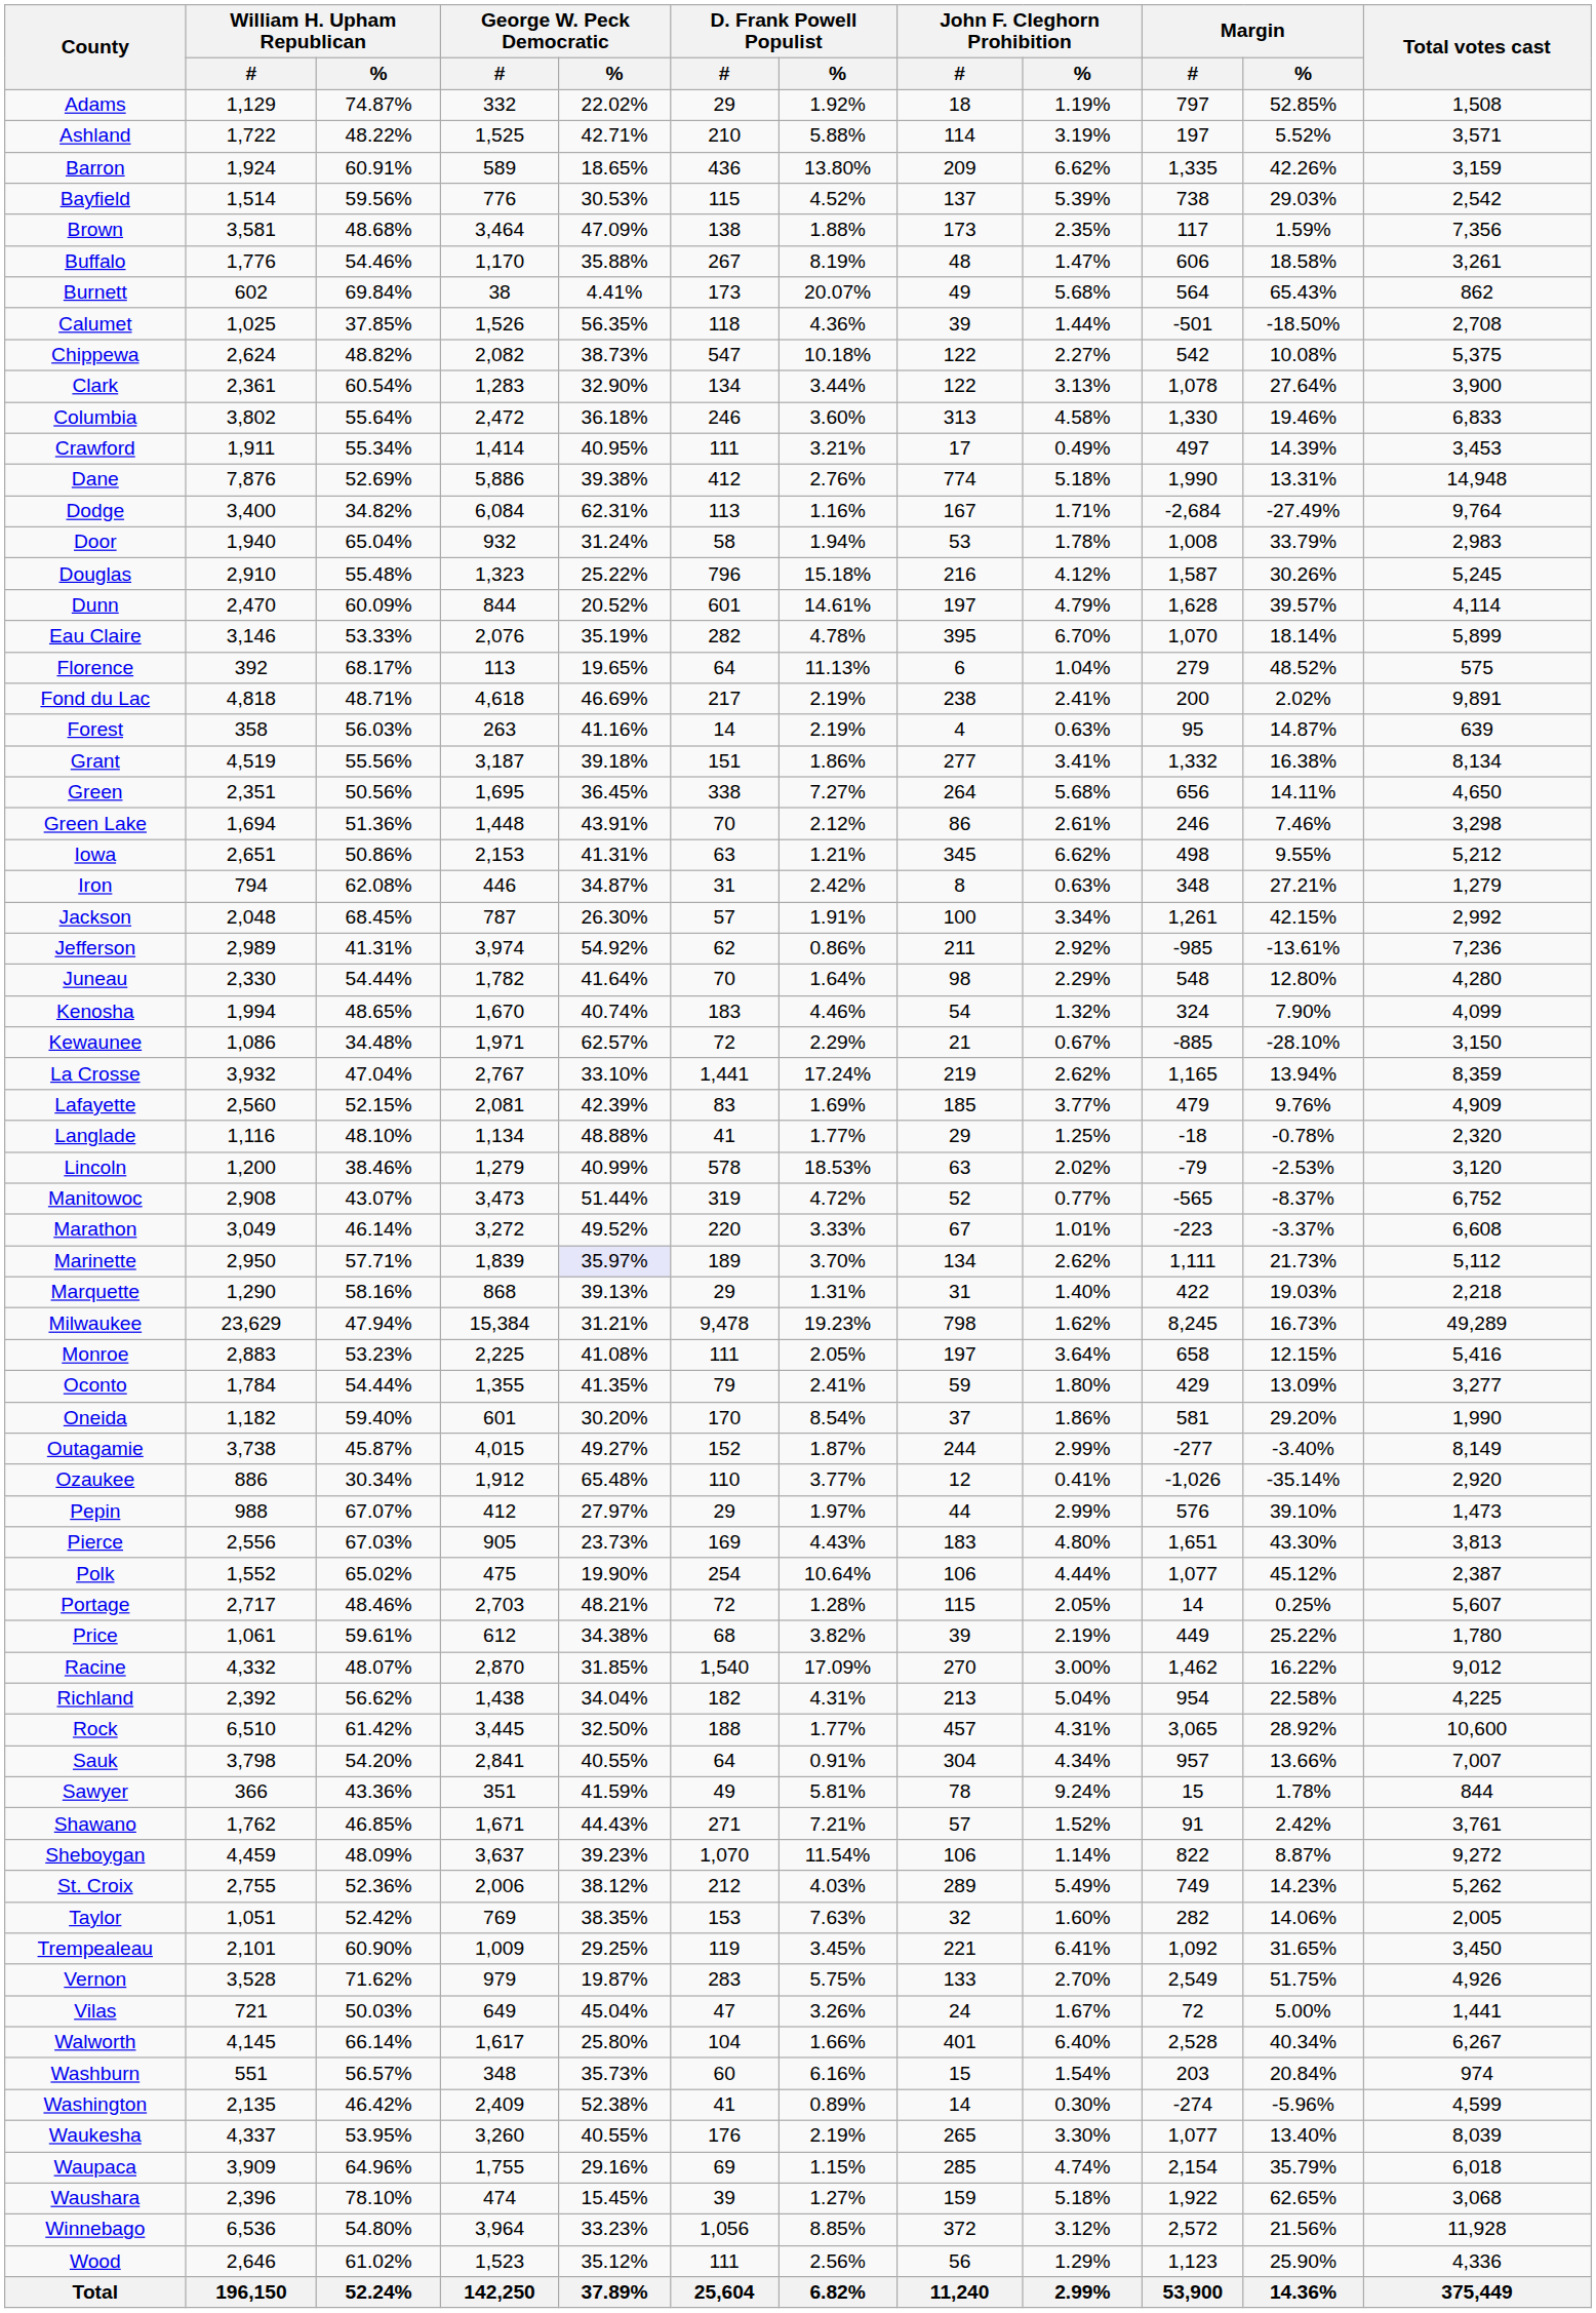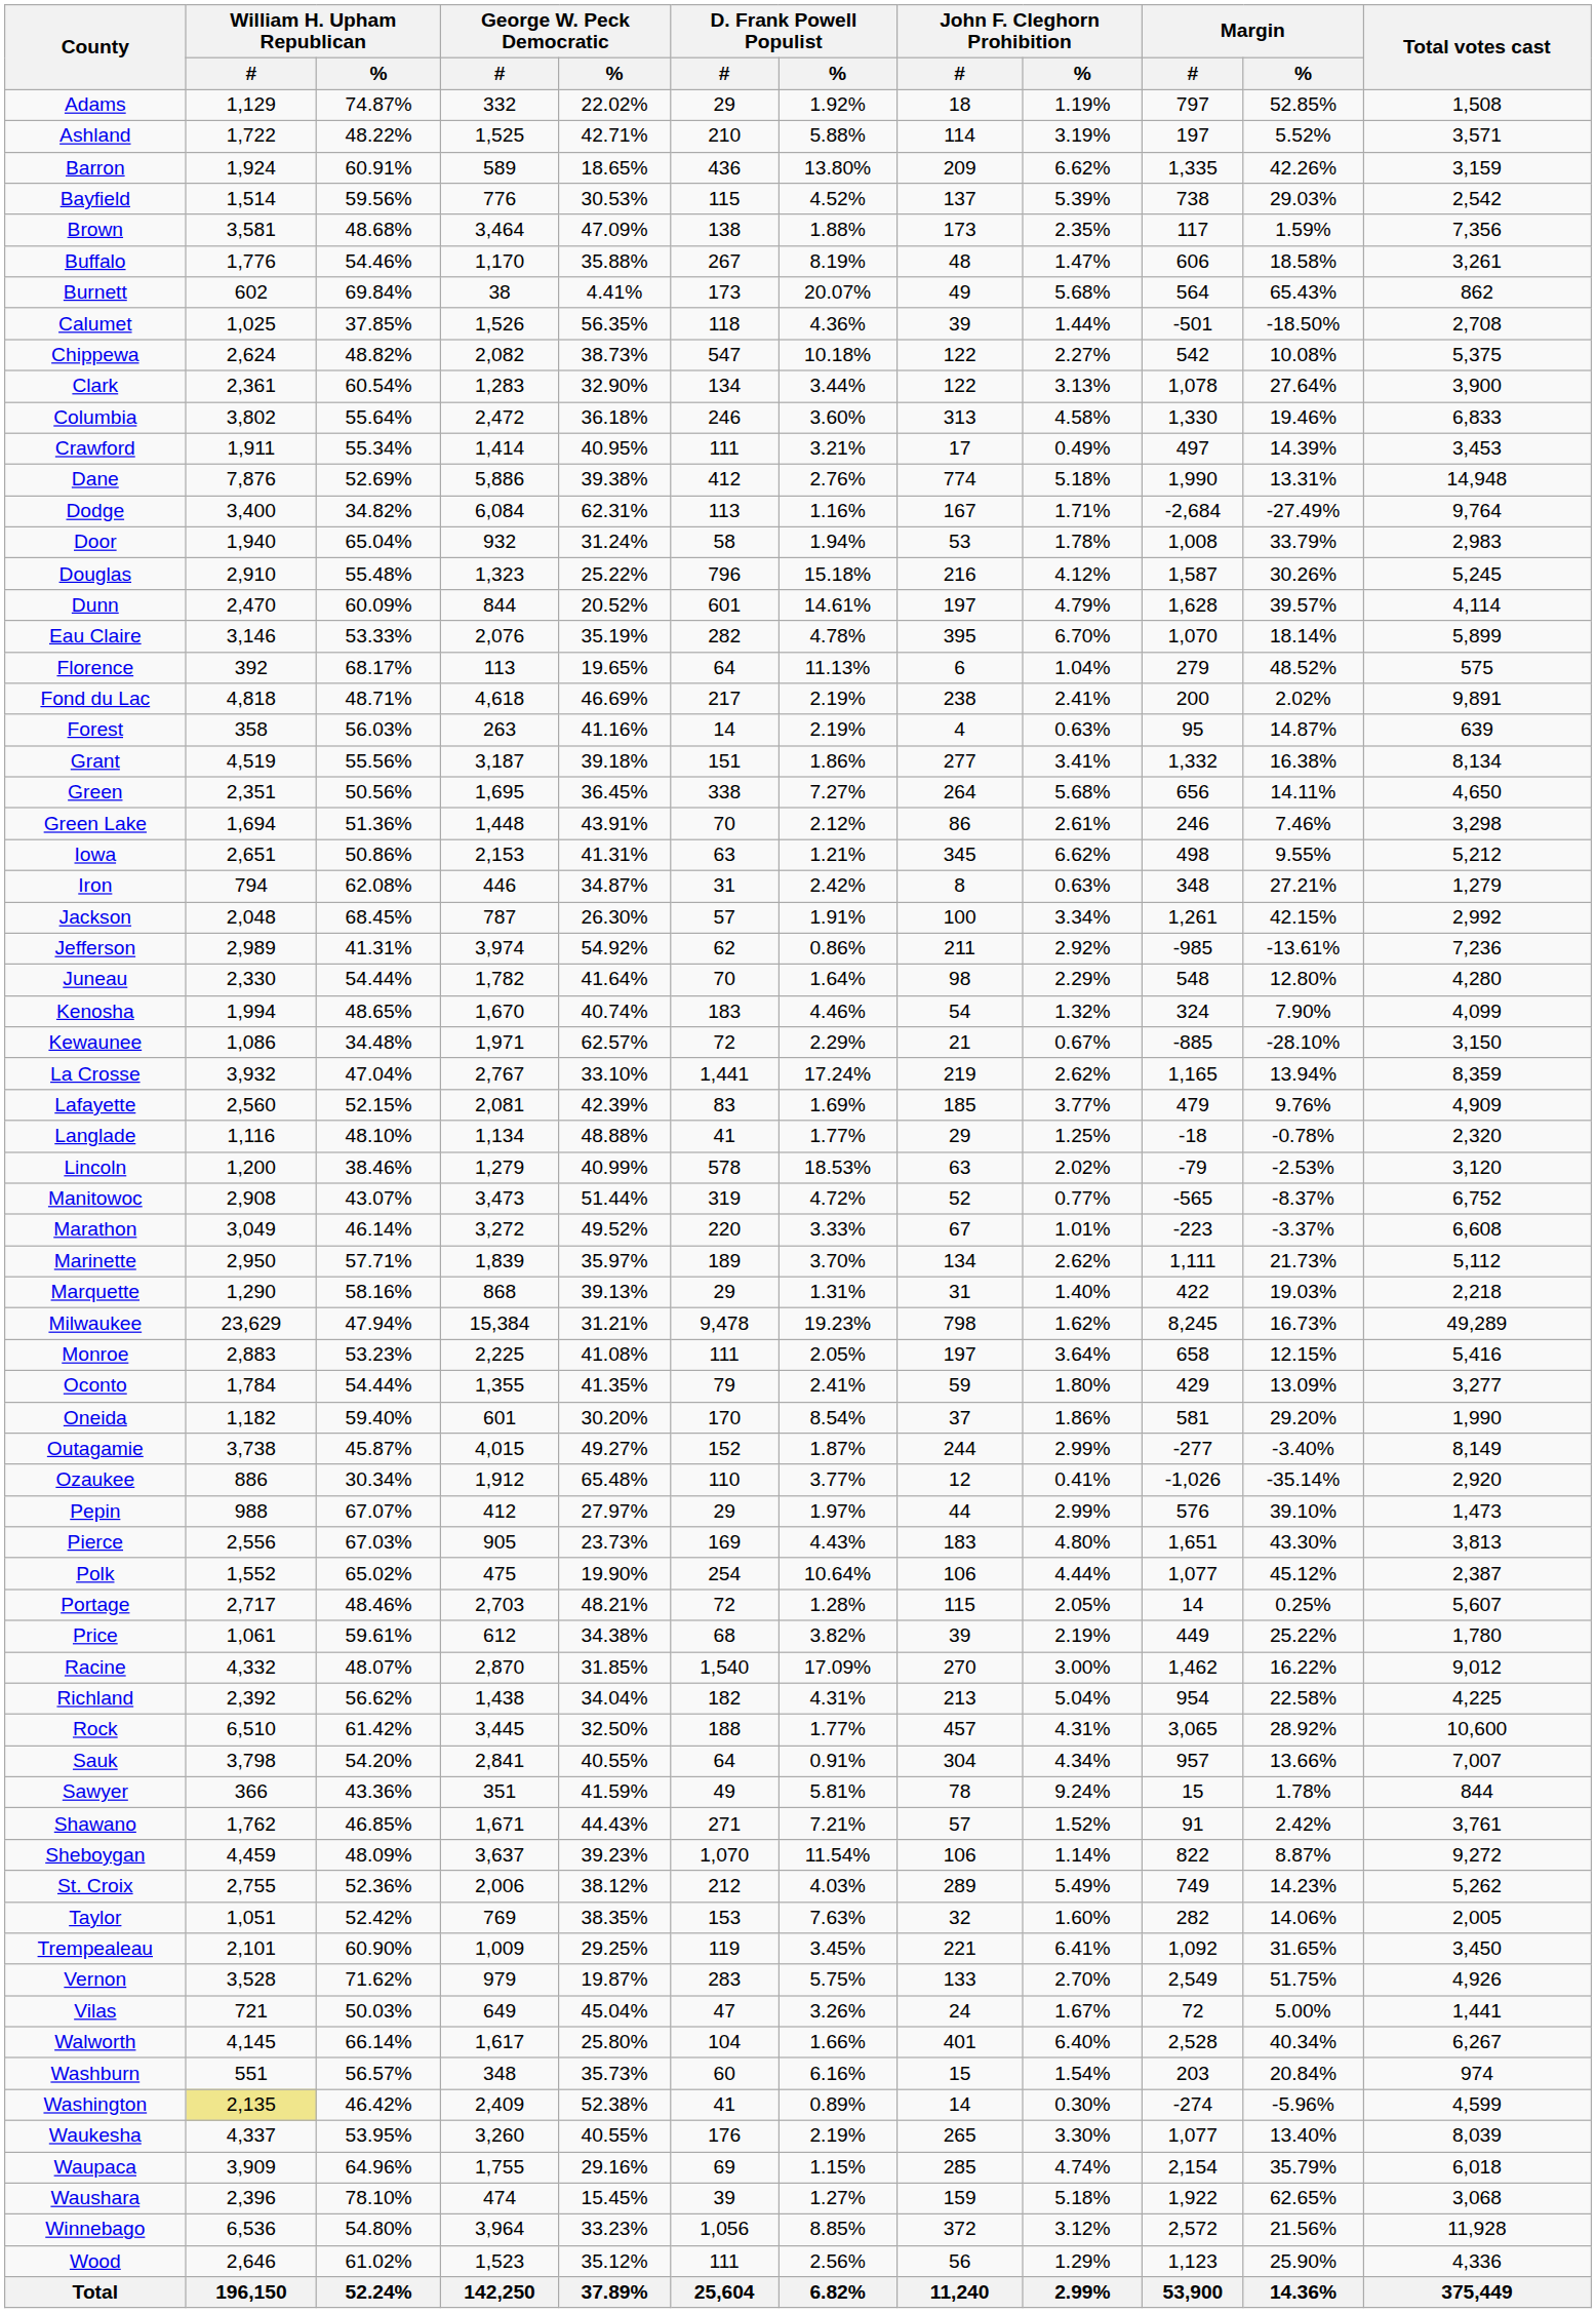Marinette | George W. Peck Democratic / %: lavender background -> no background
Washington | William H. Upham Republican / #: no background -> khaki background
